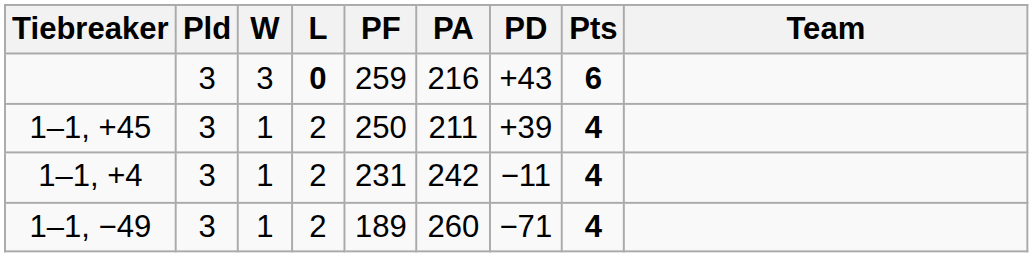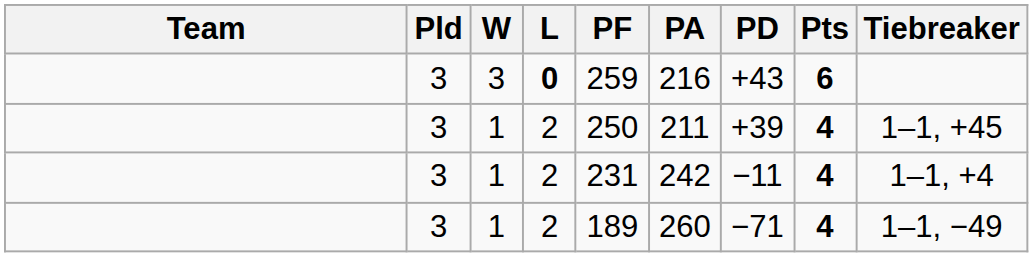columns swapped: Team <-> Tiebreaker
